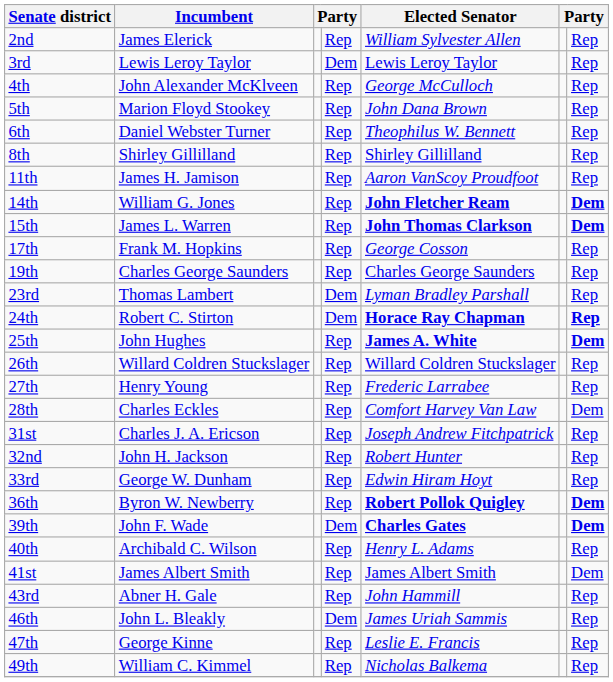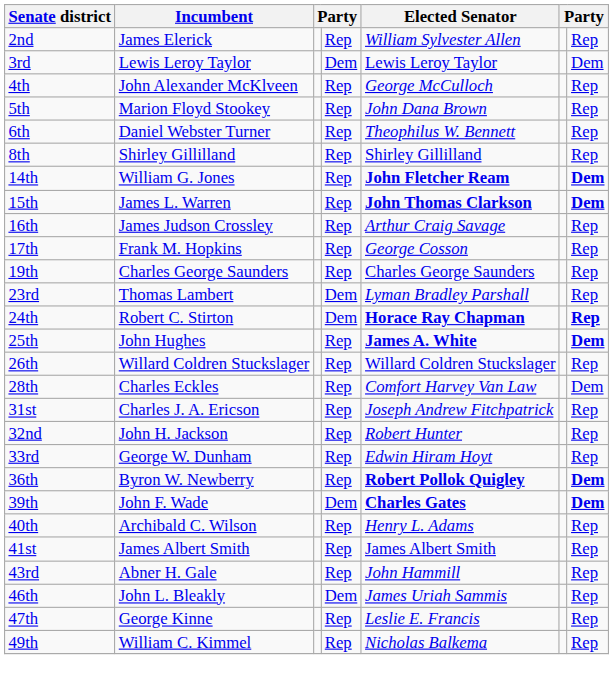3rd | column 7: Rep -> Dem
- row: 11th | James H. Jamison | Rep | Aaron VanScoy Proudfoot | Rep
+ row: 16th | James Judson Crossley | Rep | Arthur Craig Savage | Rep
- row: 27th | Henry Young | Rep | Frederic Larrabee | Rep
41st | column 7: Dem -> Rep
